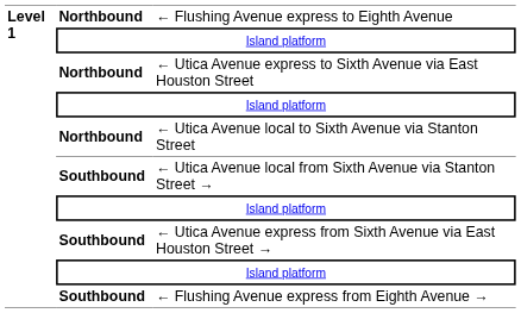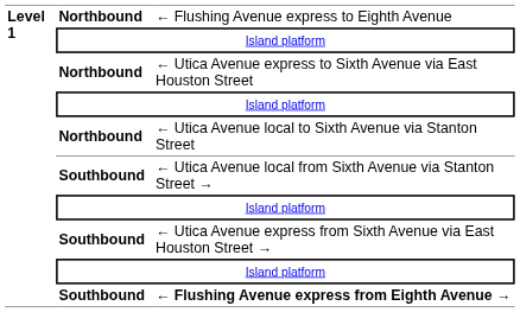← Flushing Avenue express from Eighth Avenue → | column 3: normal -> bold
